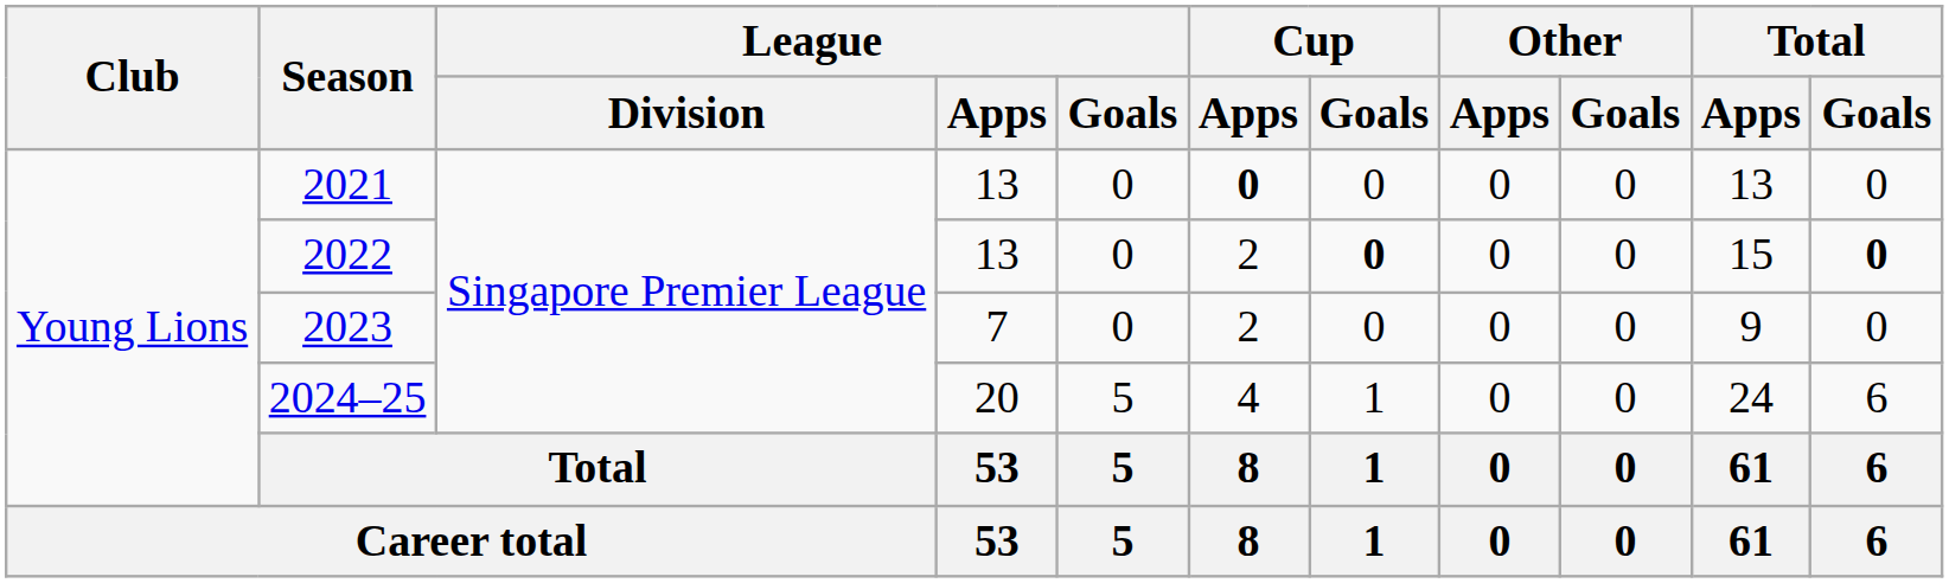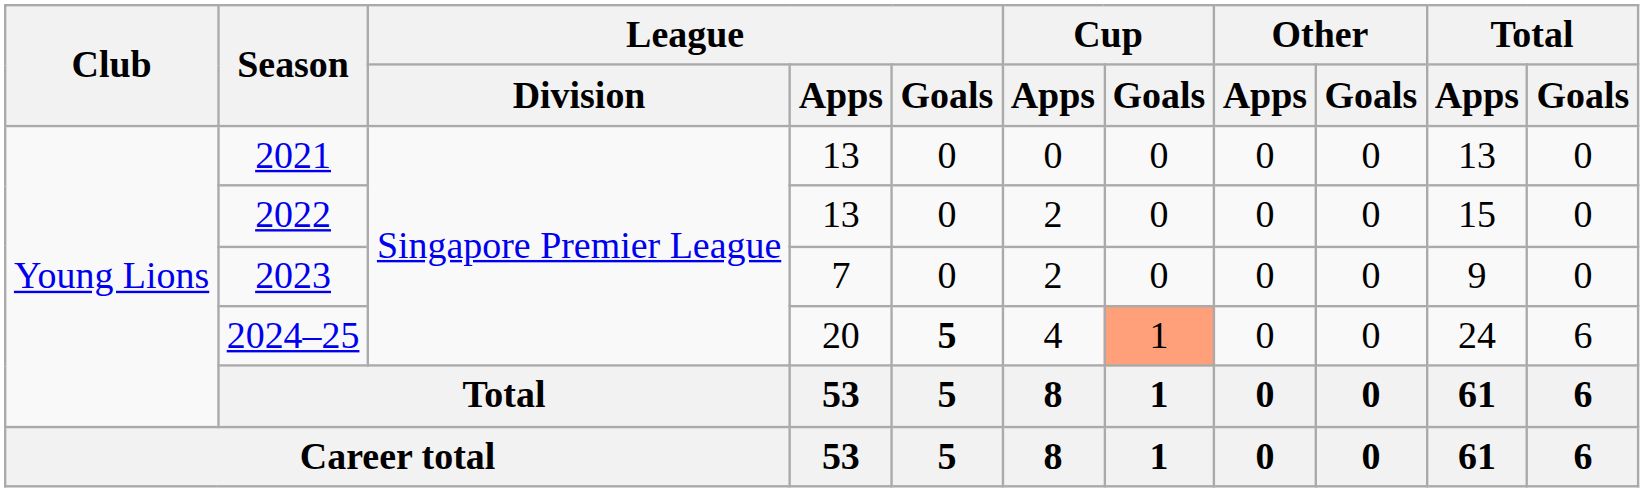2021 | Cup / Apps: bold -> normal
2022 | Cup / Goals: bold -> normal
2022 | Total / Goals: bold -> normal
2024–25 | League / Goals: normal -> bold
2024–25 | Cup / Goals: no background -> lightsalmon background
